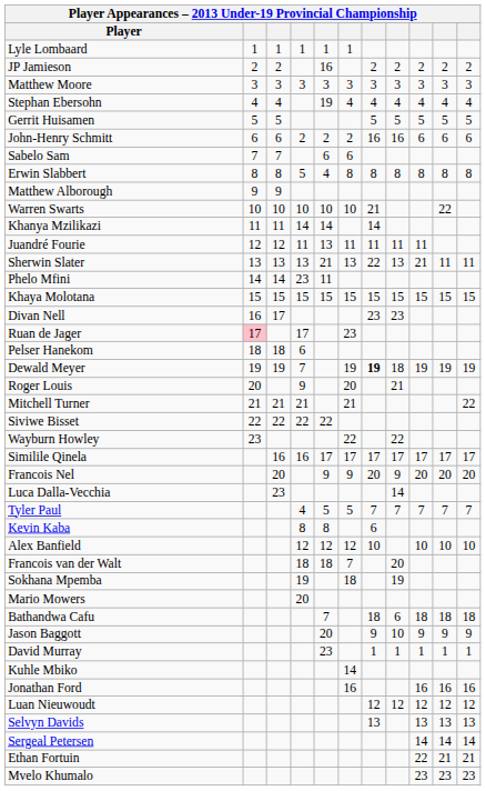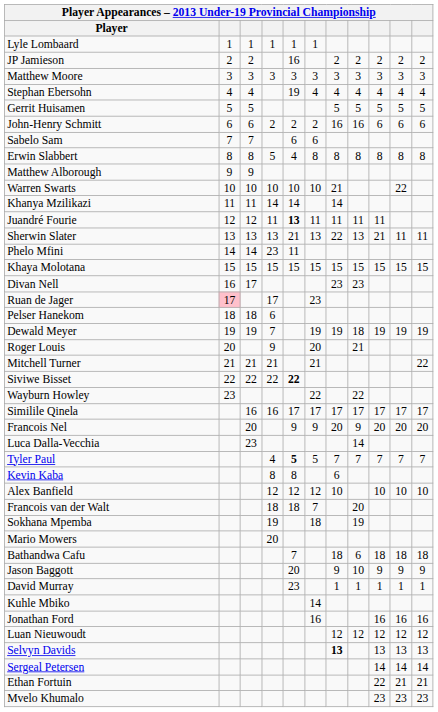Juandré Fourie | column 5: normal -> bold
Dewald Meyer | column 7: bold -> normal
Siviwe Bisset | column 5: normal -> bold
Tyler Paul | column 5: normal -> bold
Selvyn Davids | column 7: normal -> bold
